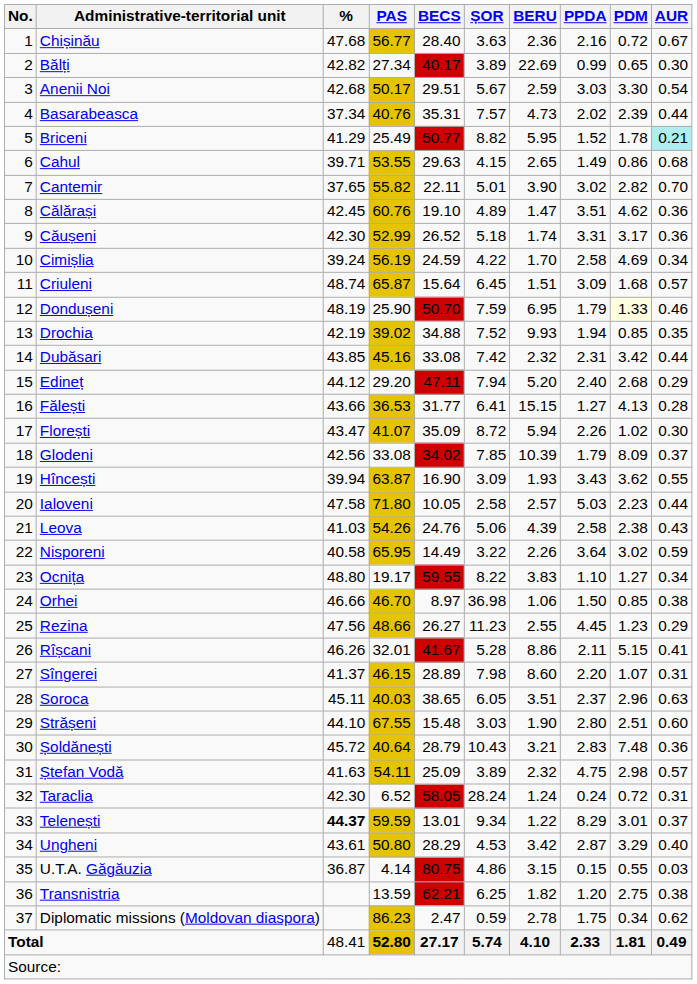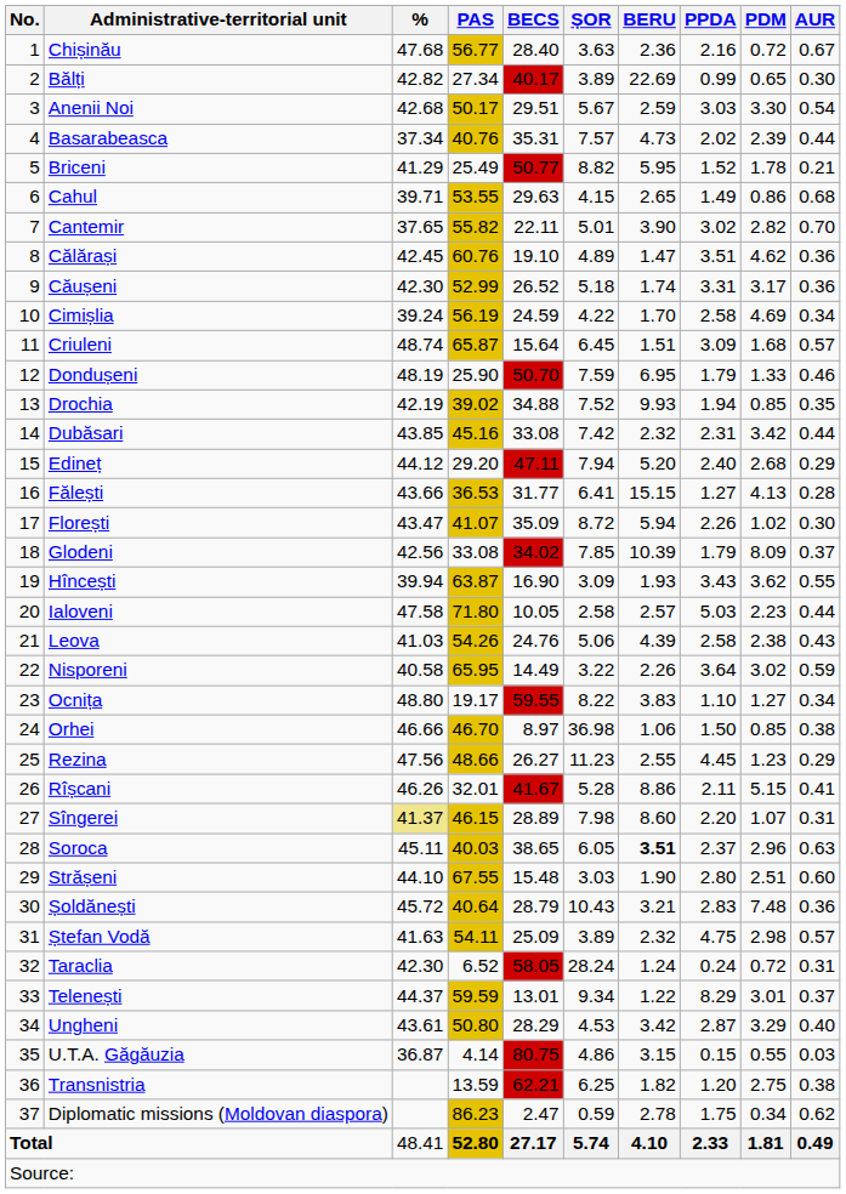Briceni | AUR: paleturquoise background -> no background
Dondușeni | PDM: lightyellow background -> no background
Sîngerei | %: no background -> khaki background
Soroca | BERU: normal -> bold
Telenești | %: bold -> normal
